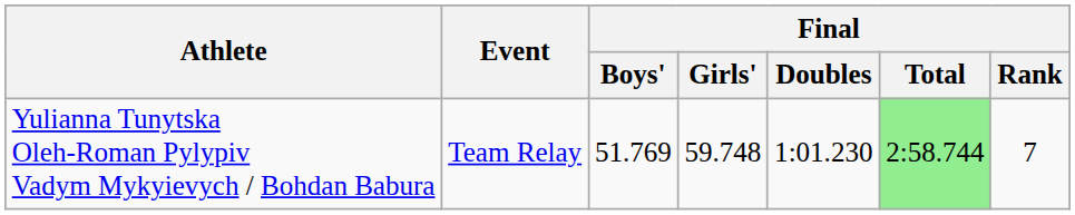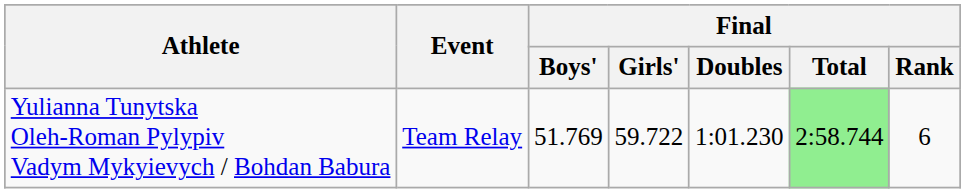row 3 | Final / Girls': 59.748 -> 59.722
row 3 | Final / Rank: 7 -> 6
